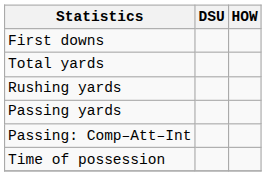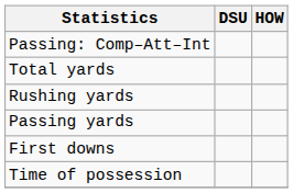rows swapped: First downs <-> Passing: Comp–Att–Int
